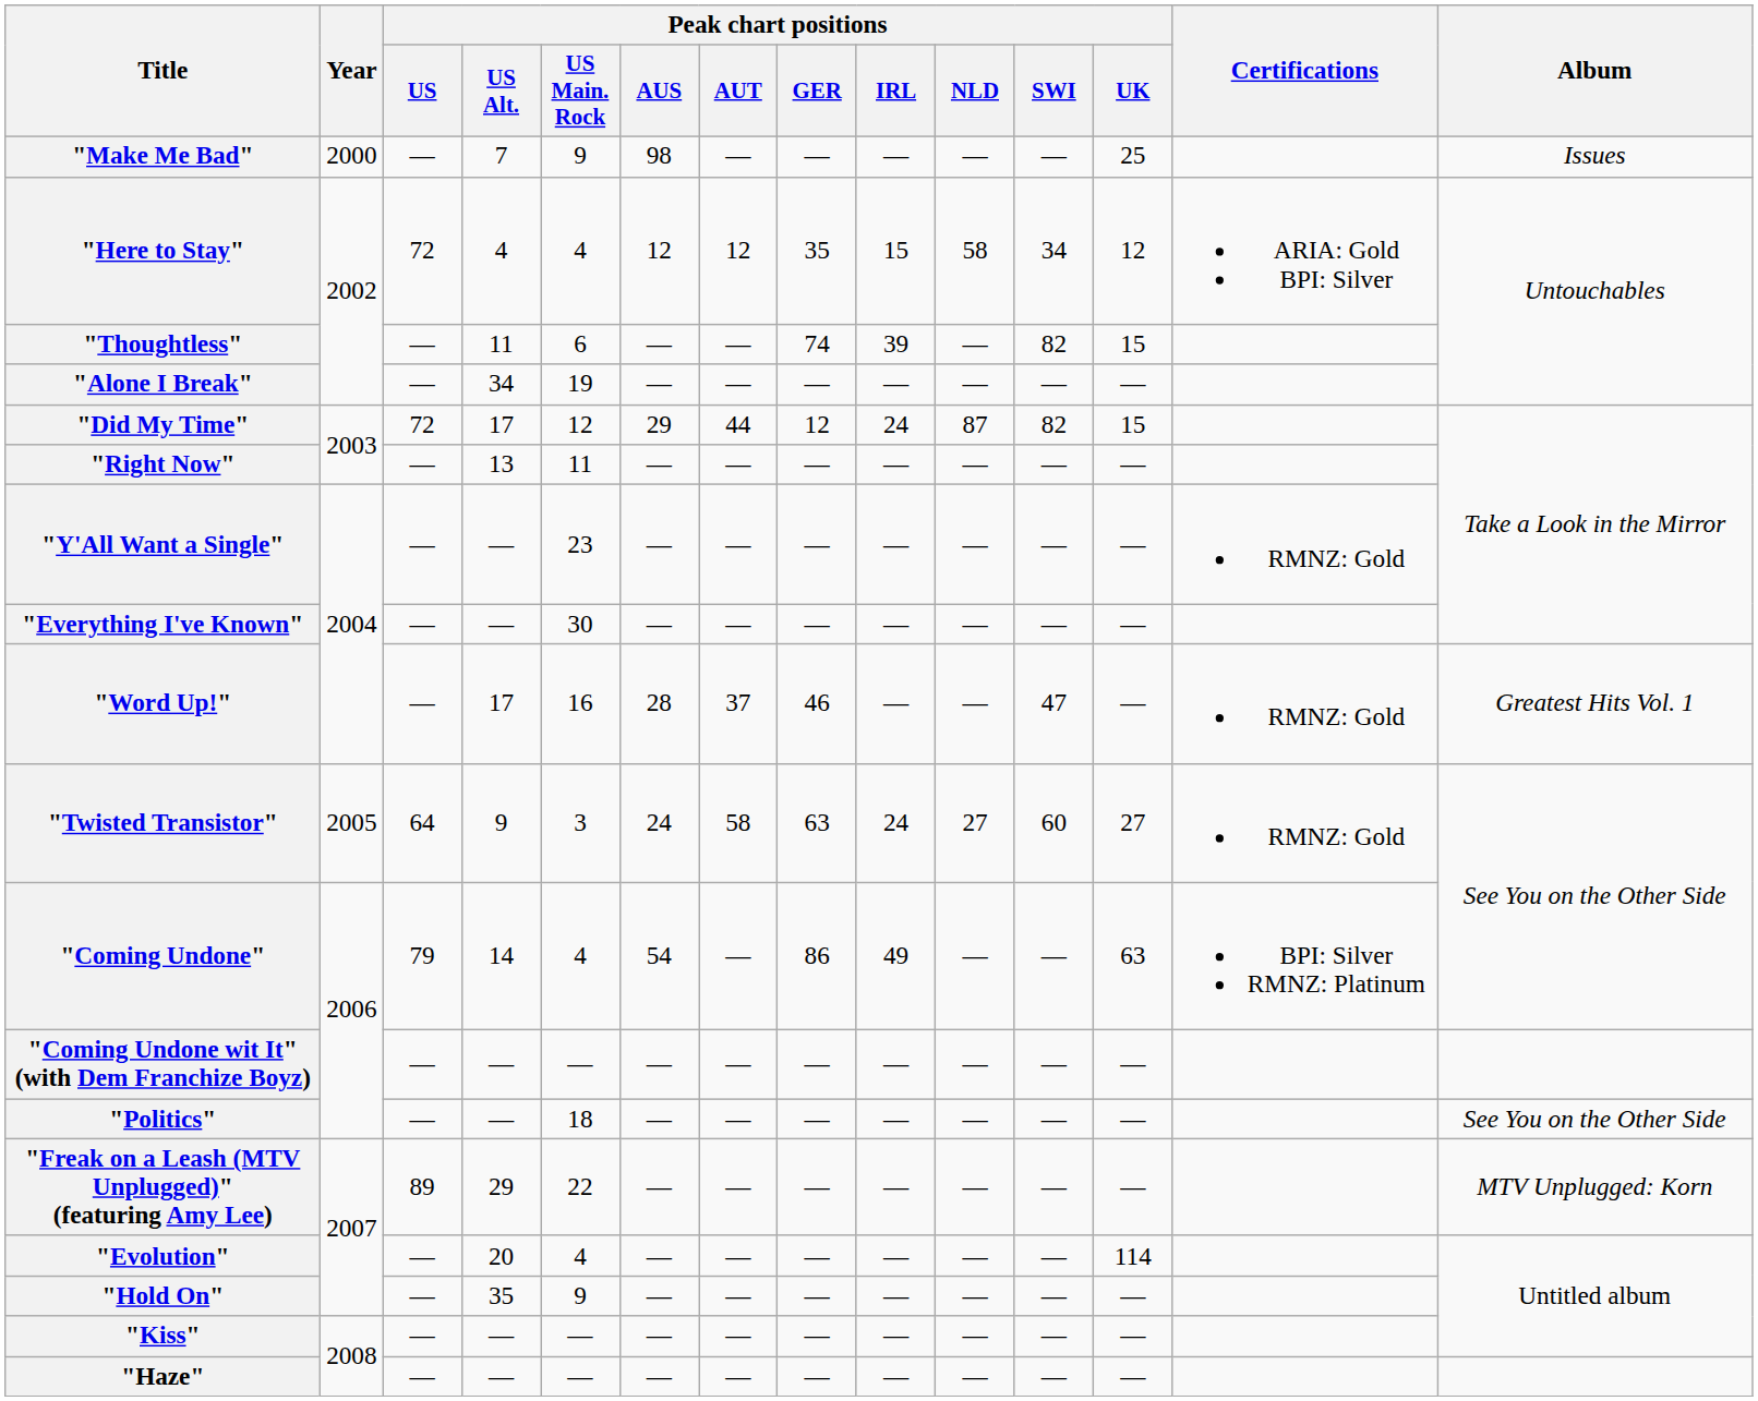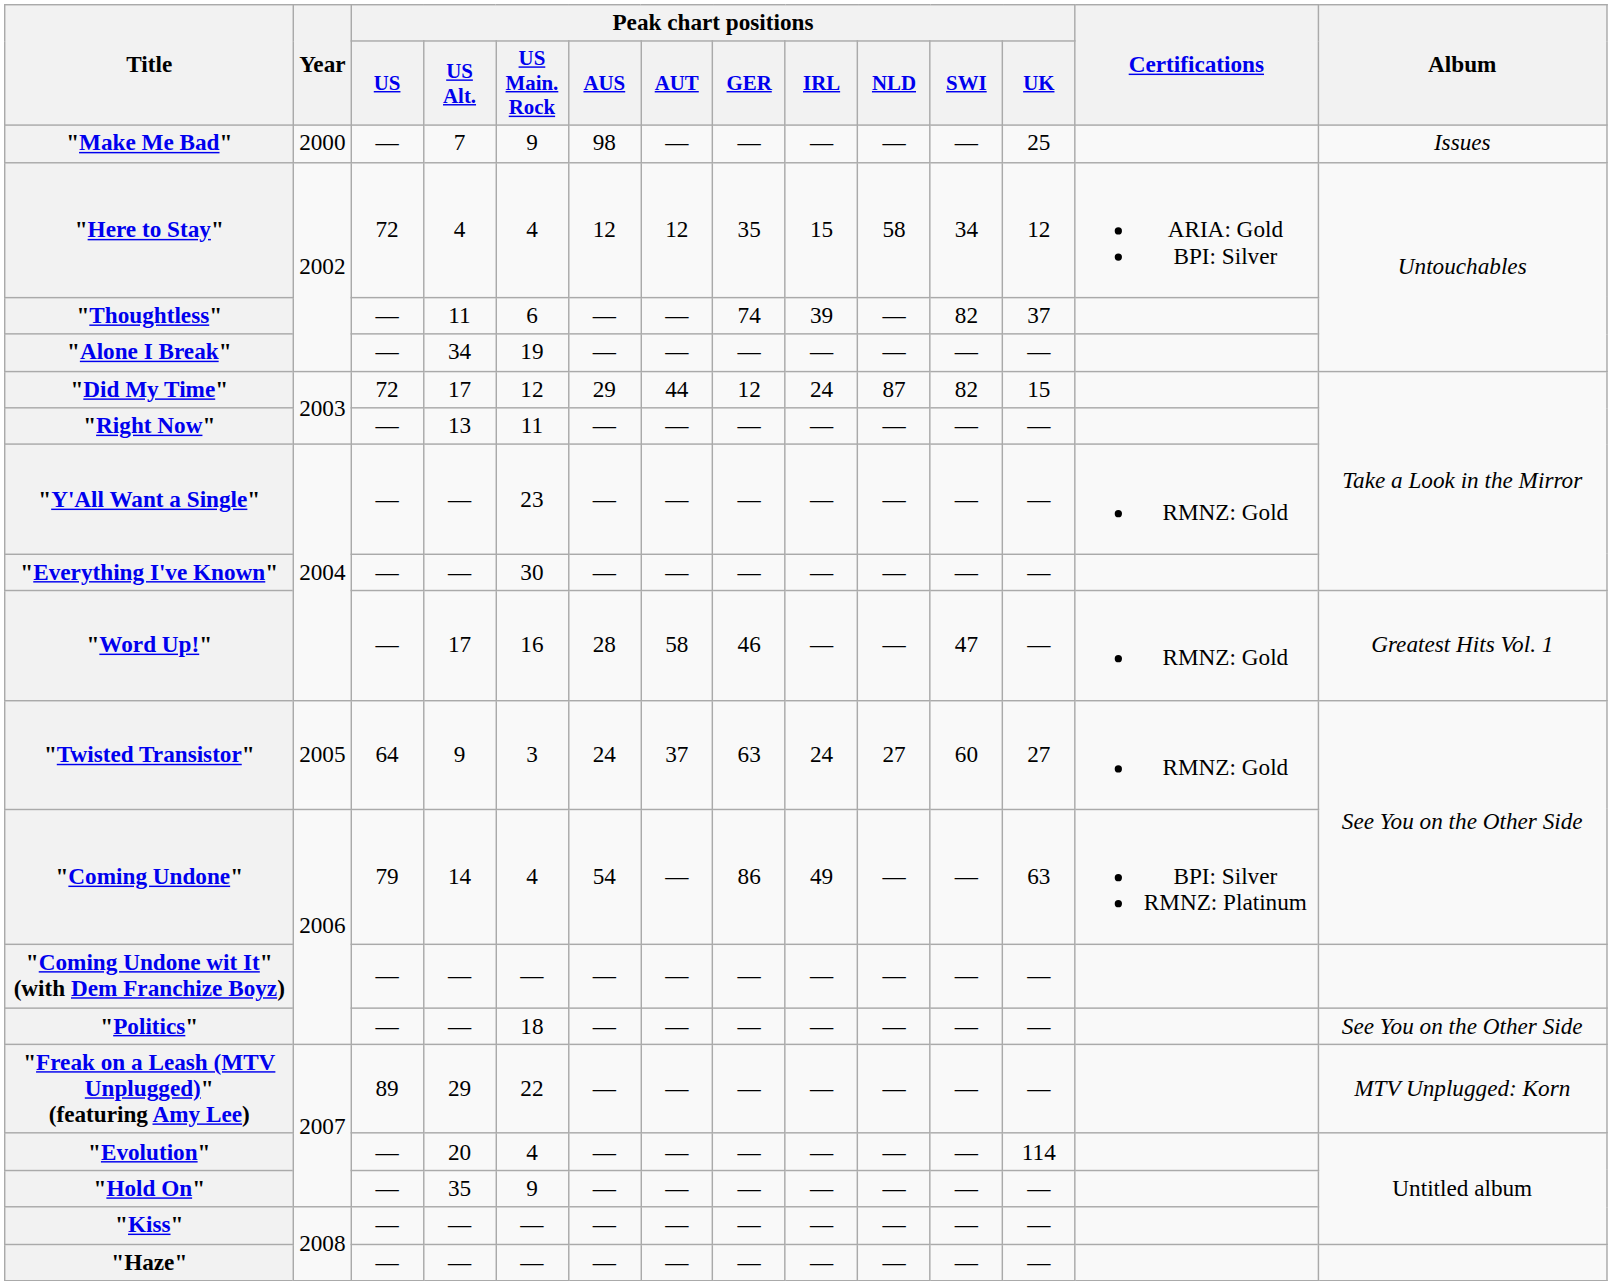"Thoughtless" | Peak chart positions / UK: 15 -> 37
"Word Up!" | Peak chart positions / AUT: 37 -> 58
"Twisted Transistor" | Peak chart positions / AUT: 58 -> 37
